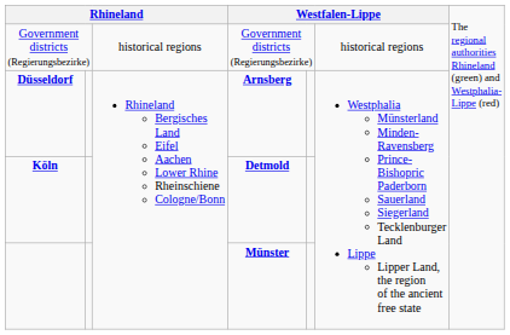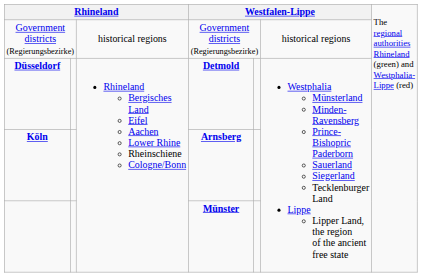Düsseldorf | column 4: Arnsberg -> Detmold
Köln | column 4: Detmold -> Arnsberg
